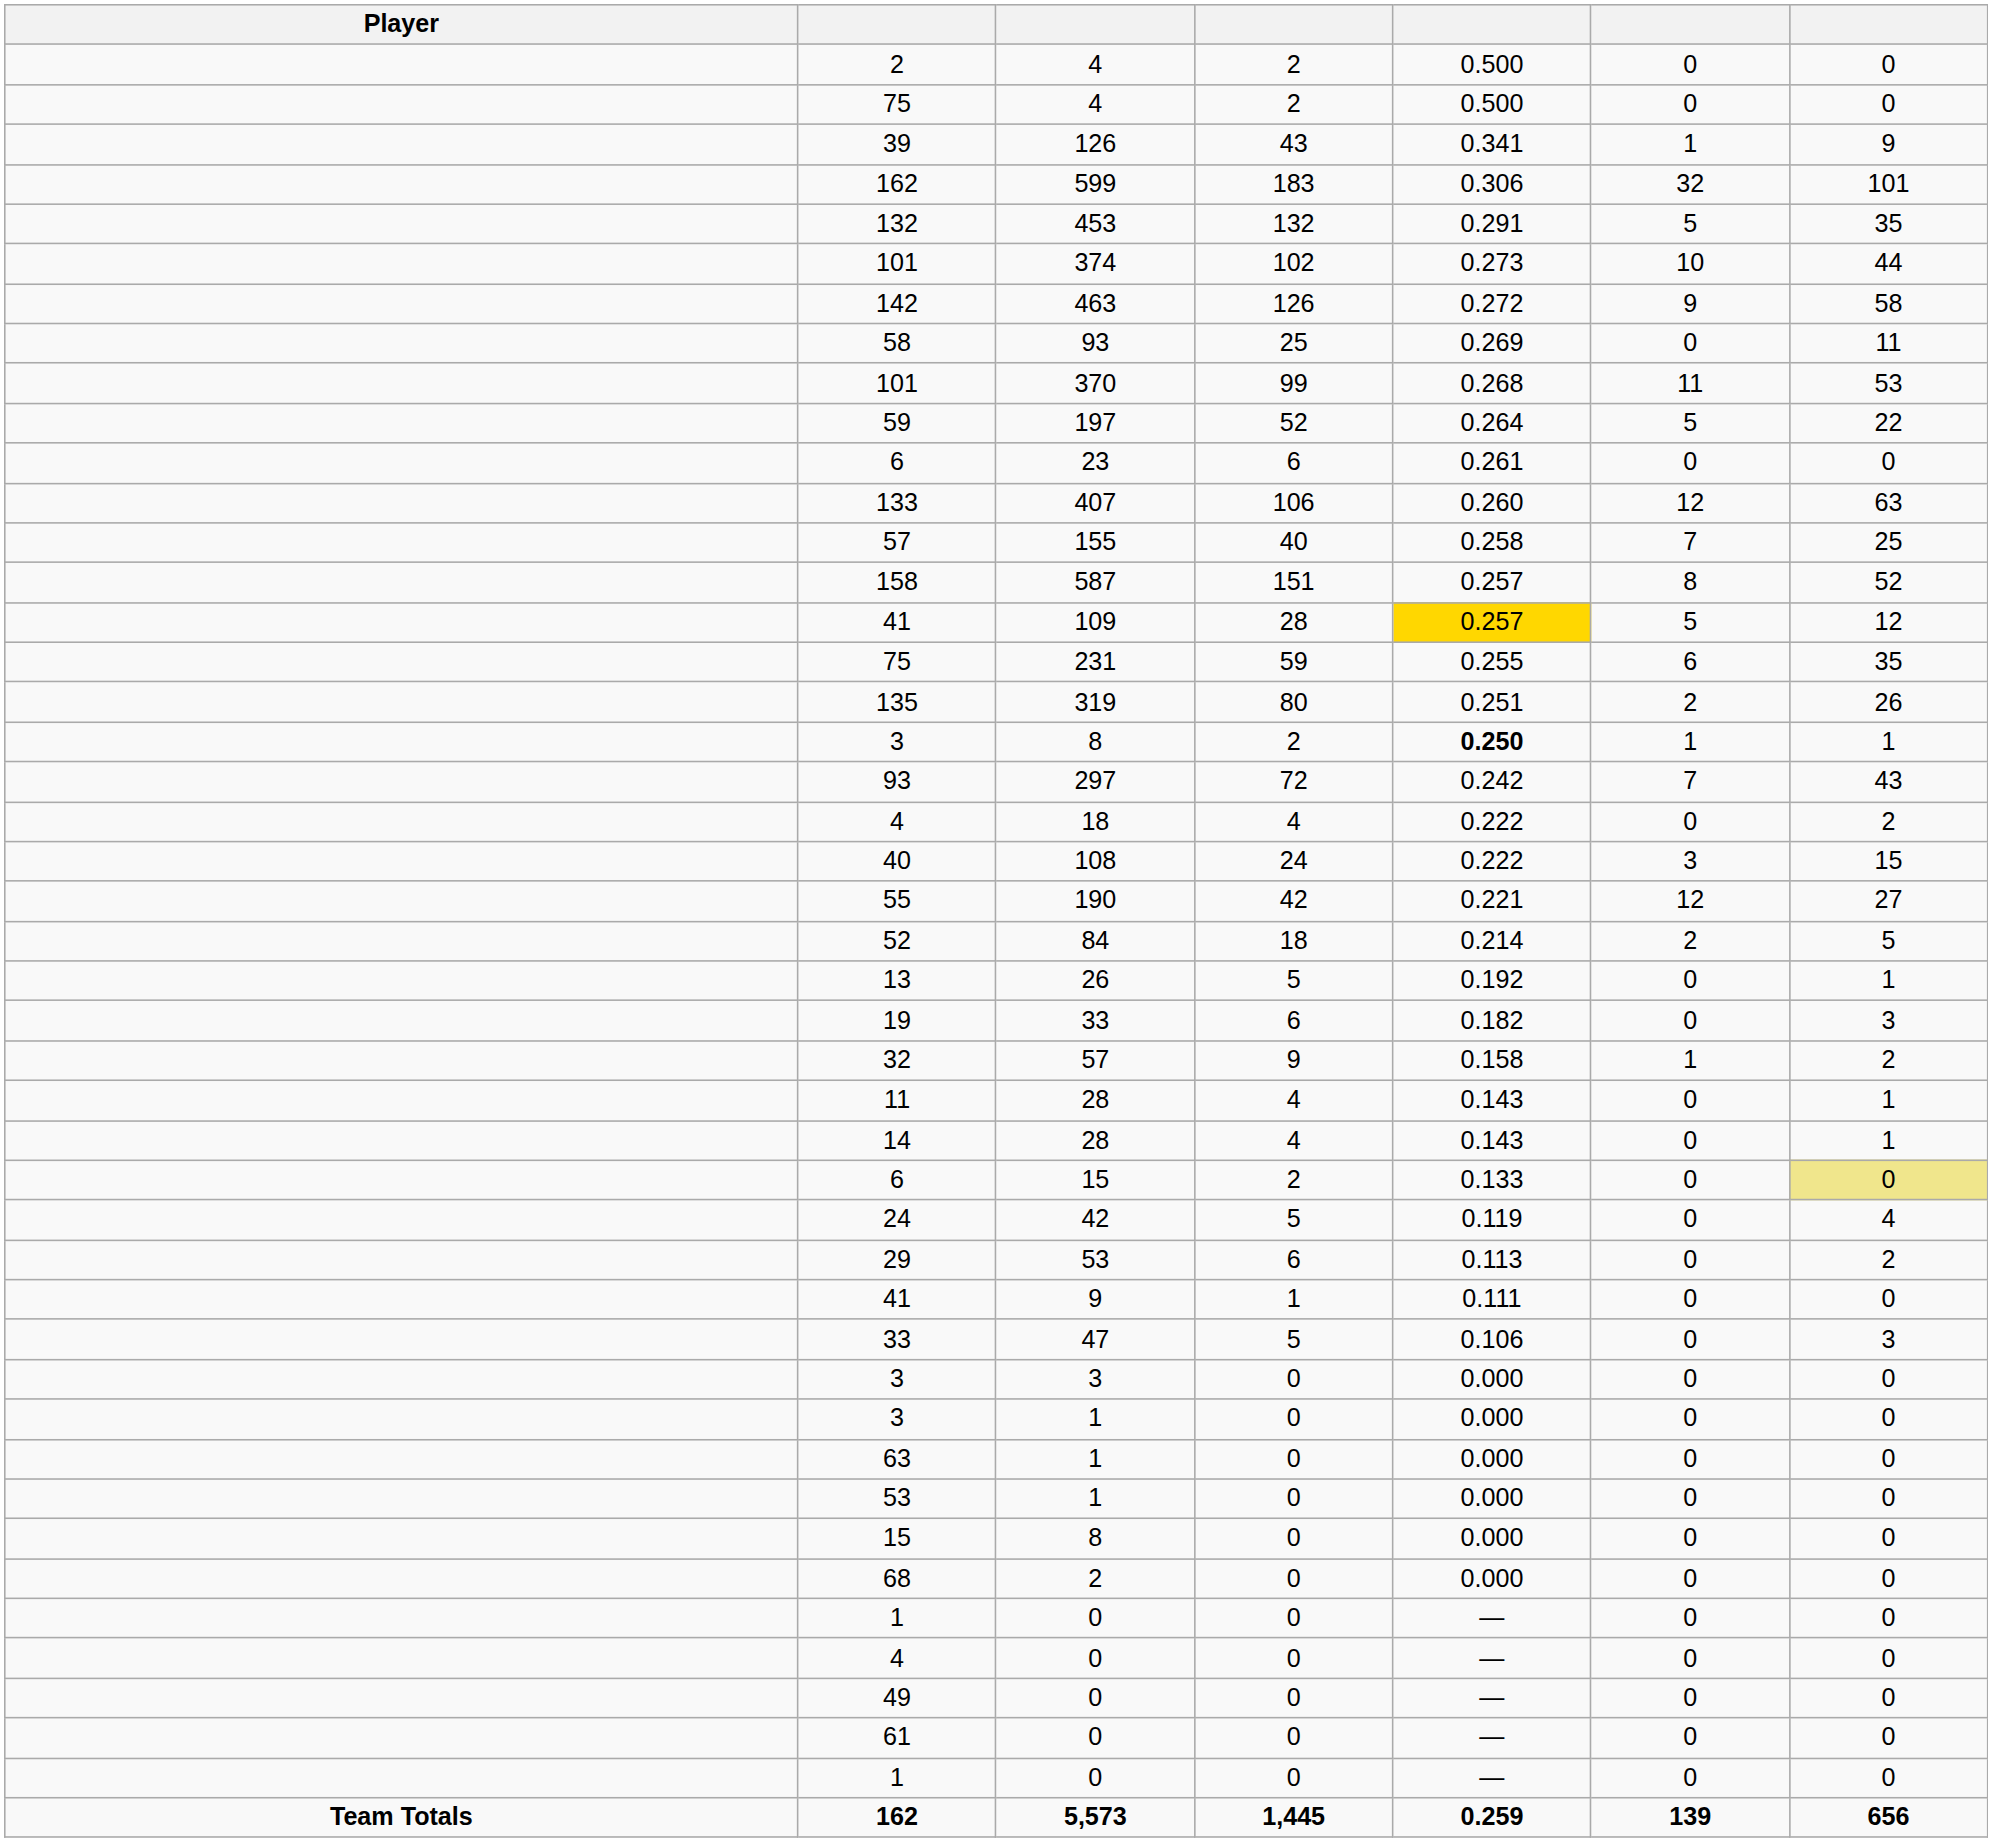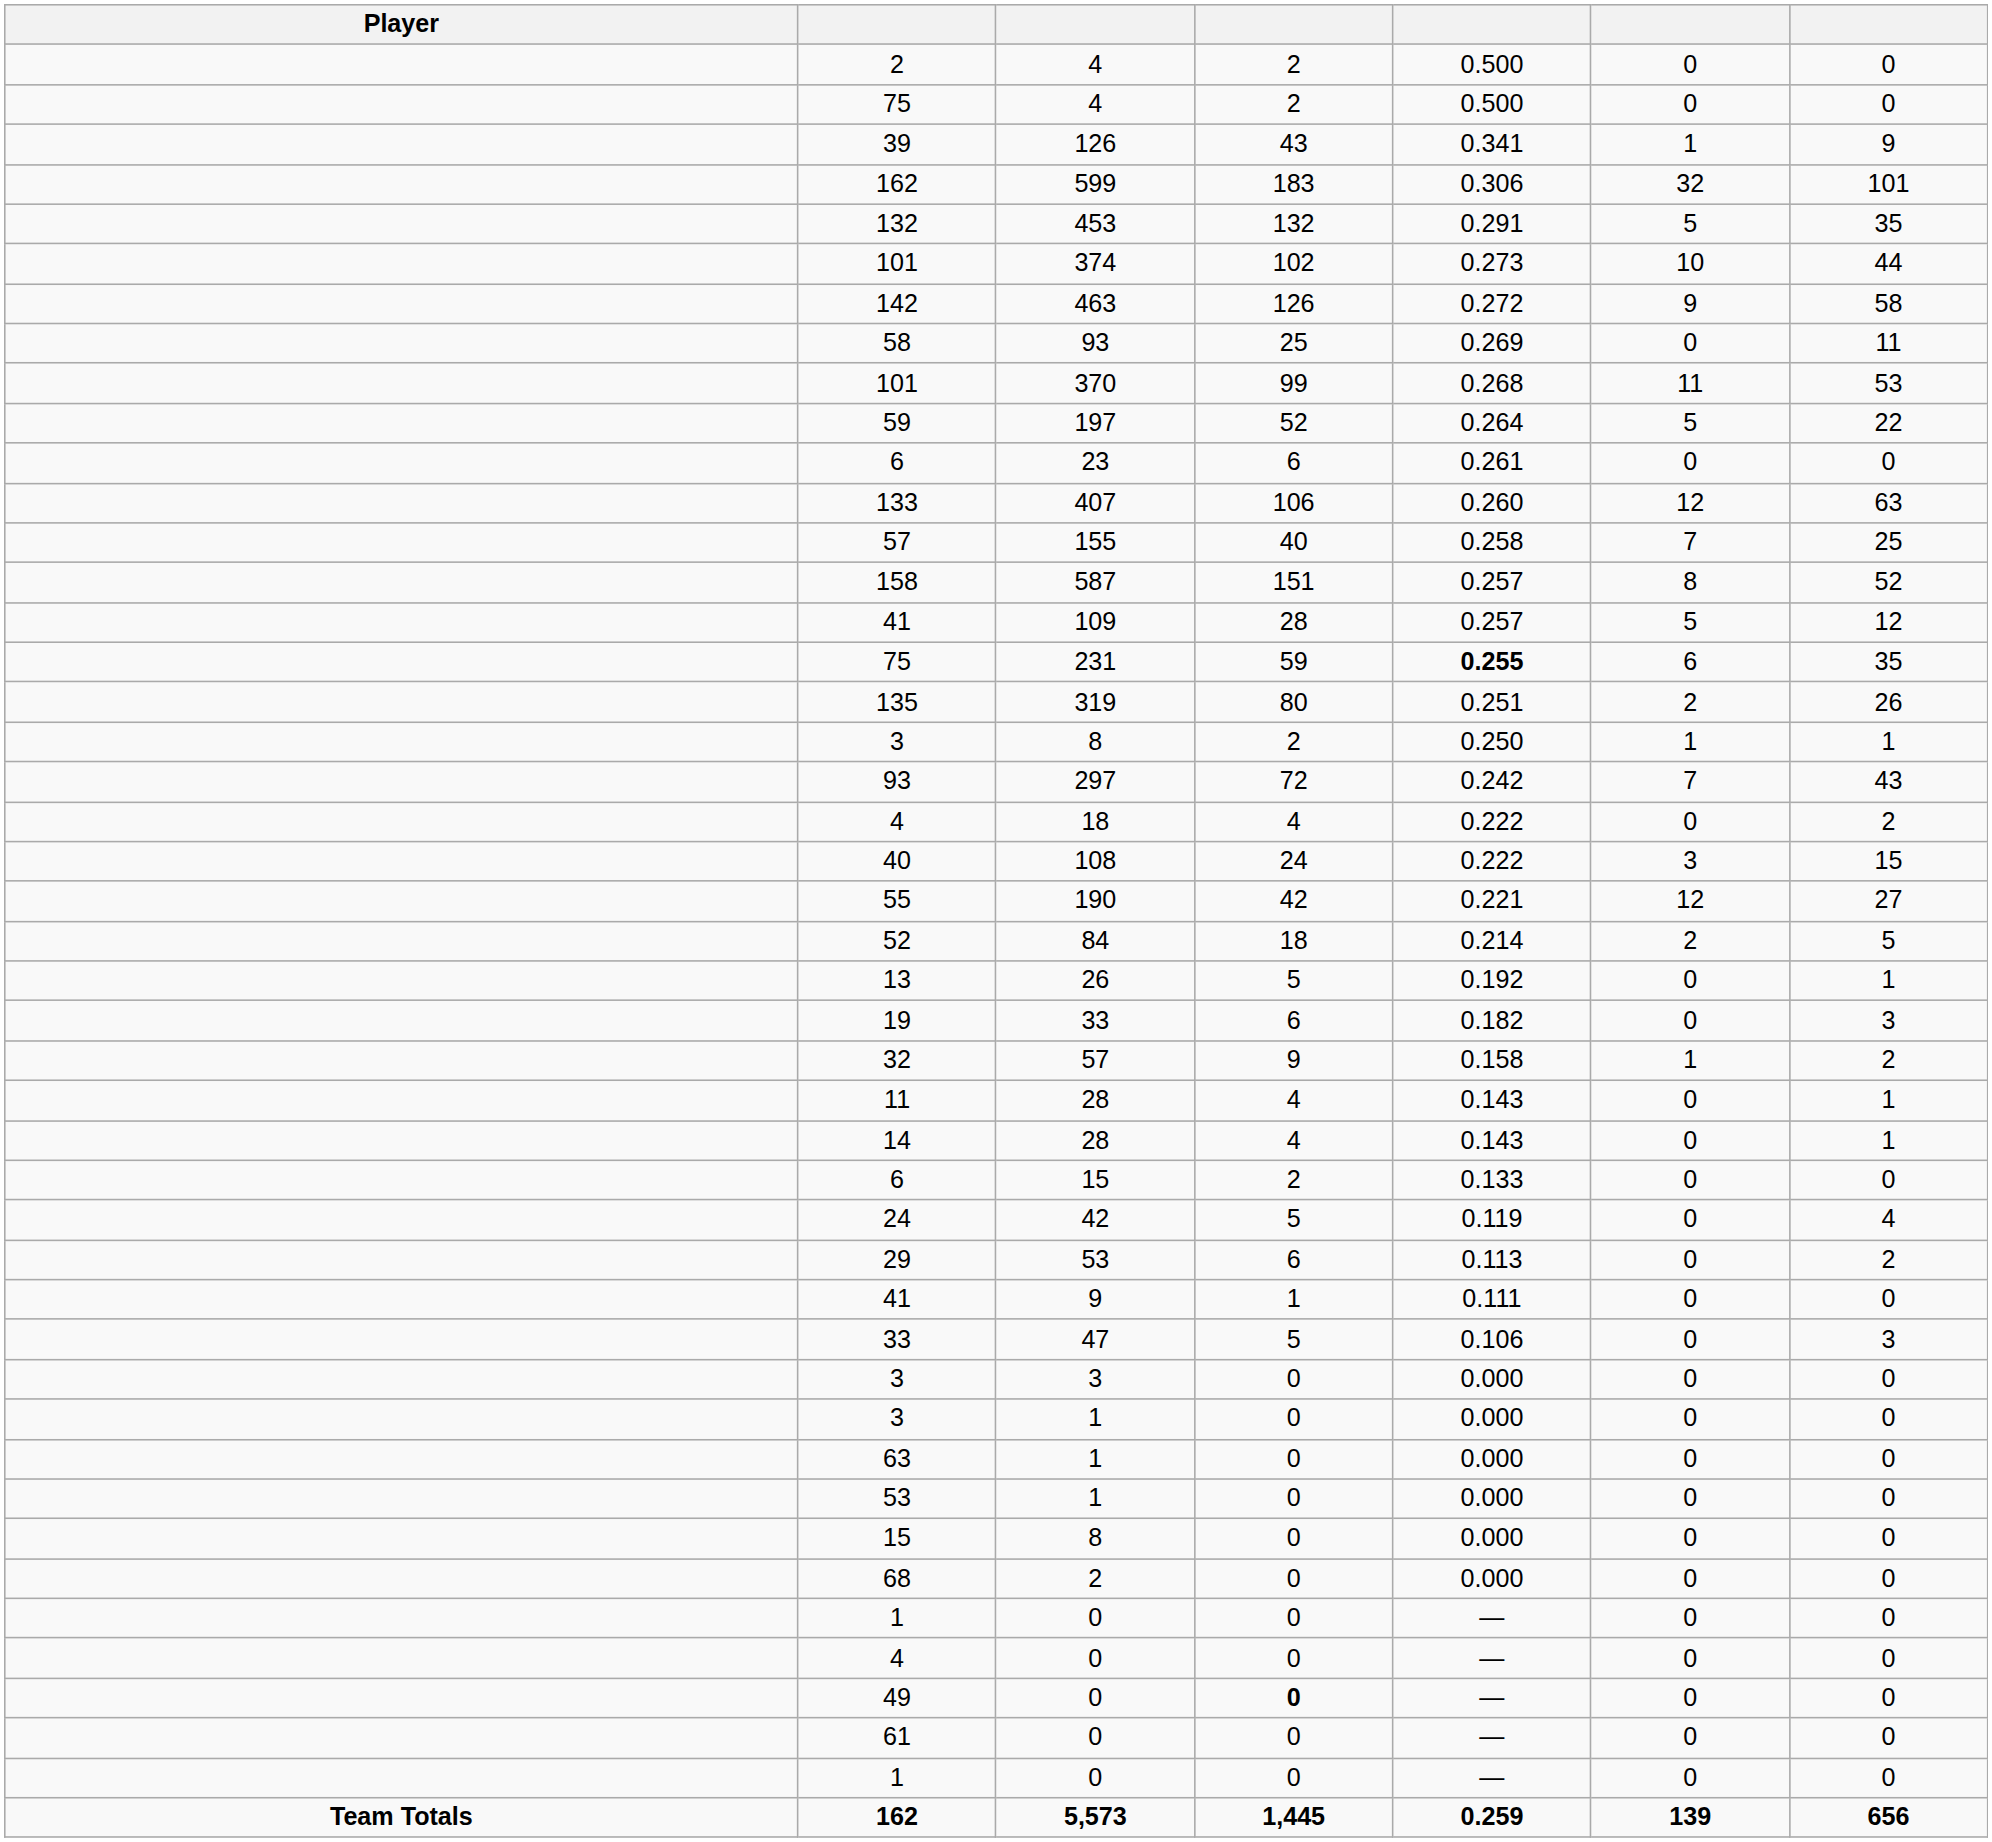41 / 109 | column 5: gold background -> no background
75 / 231 | column 5: normal -> bold
3 / 8 | column 5: bold -> normal
6 / 15 | column 7: khaki background -> no background
49 | column 4: normal -> bold
